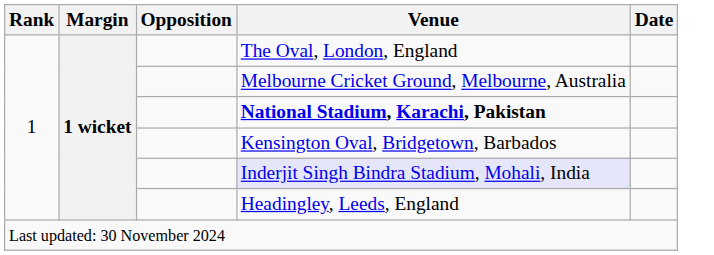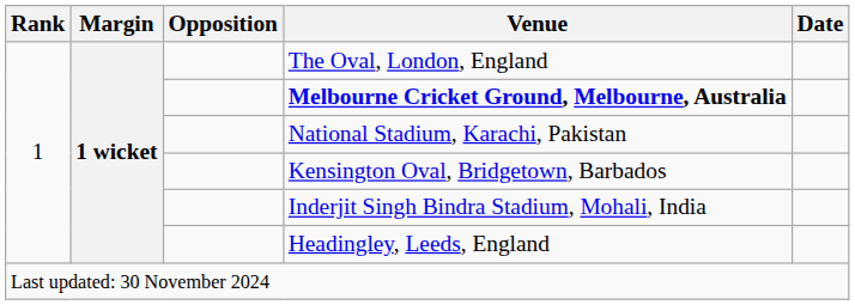Melbourne Cricket Ground, Melbourne, Australia | Venue: normal -> bold
National Stadium, Karachi, Pakistan | Venue: bold -> normal
Inderjit Singh Bindra Stadium, Mohali, India | Venue: lavender background -> no background
